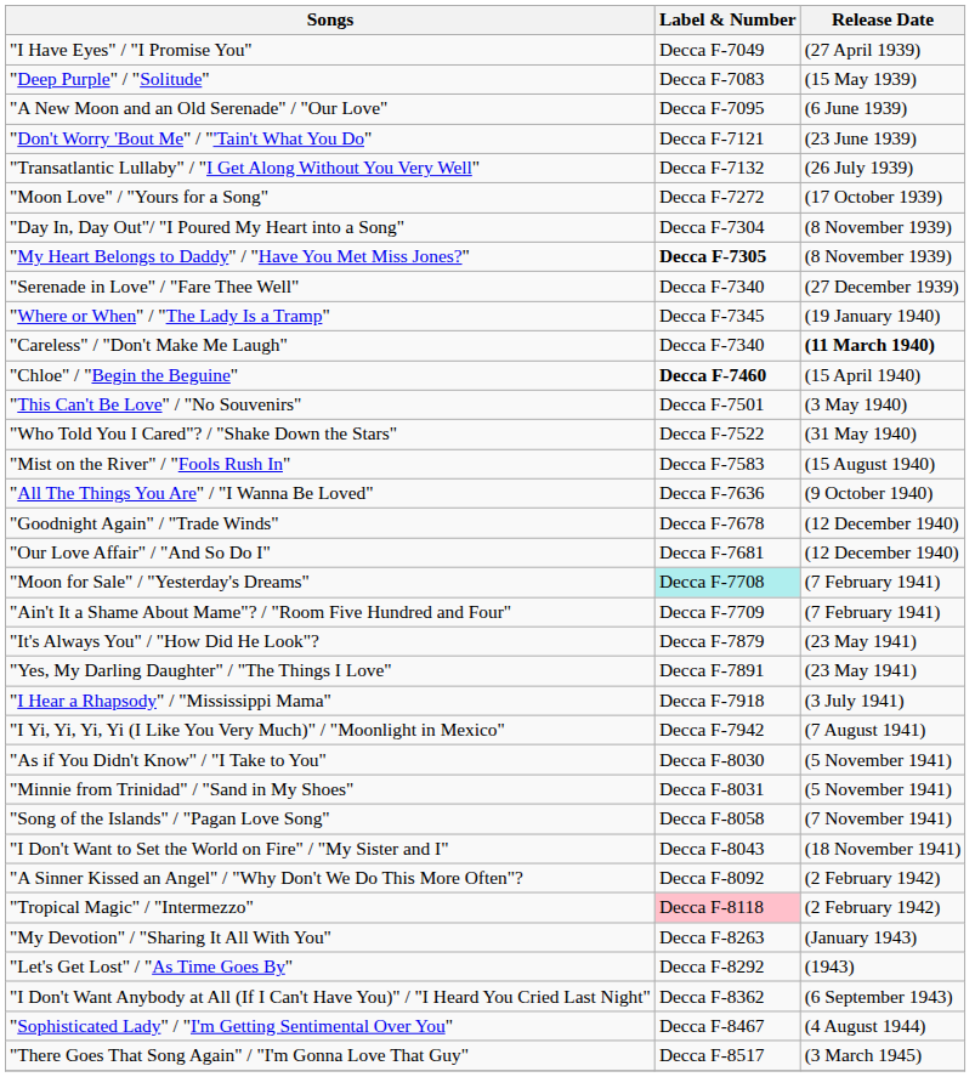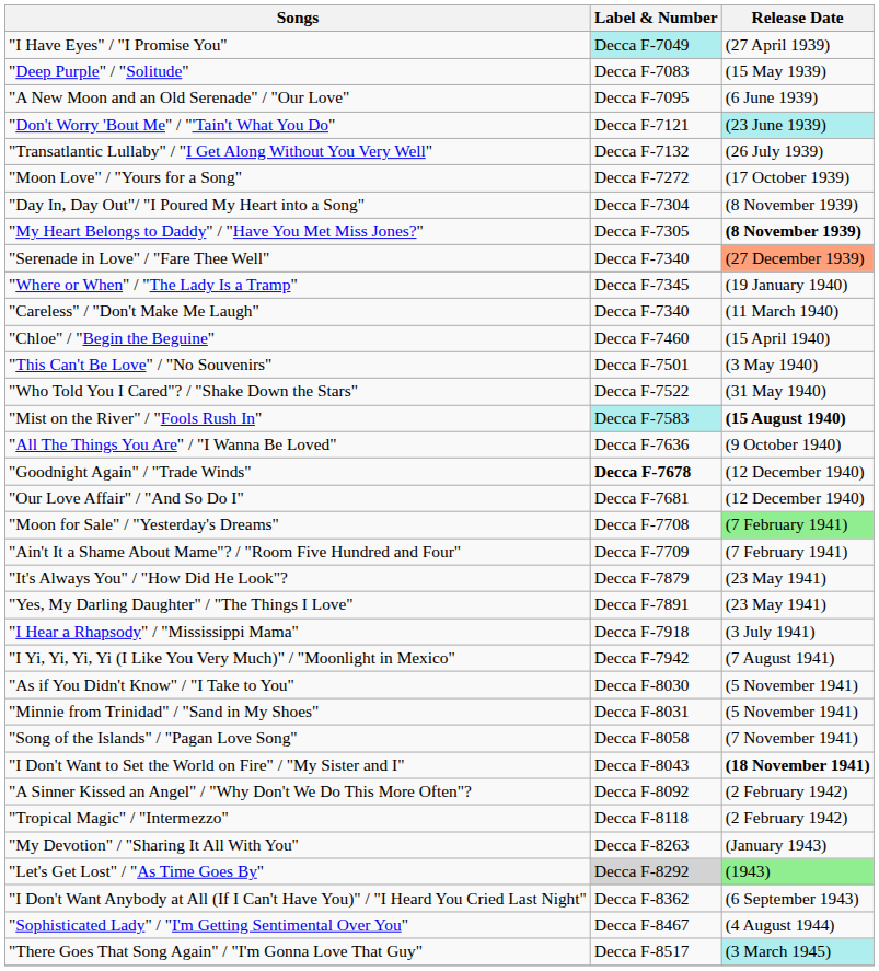"I Have Eyes" / "I Promise You" | Label & Number: no background -> paleturquoise background
"Don't Worry 'Bout Me" / "'Tain't What You Do" | Release Date: no background -> paleturquoise background
"My Heart Belongs to Daddy" / "Have You Met Miss Jones?" | Label & Number: bold -> normal
"My Heart Belongs to Daddy" / "Have You Met Miss Jones?" | Release Date: normal -> bold
"Serenade in Love" / "Fare Thee Well" | Release Date: no background -> lightsalmon background
"Careless" / "Don't Make Me Laugh" | Release Date: bold -> normal
"Chloe" / "Begin the Beguine" | Label & Number: bold -> normal
"Mist on the River" / "Fools Rush In" | Label & Number: no background -> paleturquoise background
"Mist on the River" / "Fools Rush In" | Release Date: normal -> bold
"Goodnight Again" / "Trade Winds" | Label & Number: normal -> bold
"Moon for Sale" / "Yesterday's Dreams" | Label & Number: paleturquoise background -> no background
"Moon for Sale" / "Yesterday's Dreams" | Release Date: no background -> lightgreen background
"I Don't Want to Set the World on Fire" / "My Sister and I" | Release Date: normal -> bold
"Tropical Magic" / "Intermezzo" | Label & Number: pink background -> no background
"Let's Get Lost" / "As Time Goes By" | Label & Number: no background -> lightgrey background
"Let's Get Lost" / "As Time Goes By" | Release Date: no background -> lightgreen background
"There Goes That Song Again" / "I'm Gonna Love That Guy" | Release Date: no background -> paleturquoise background
